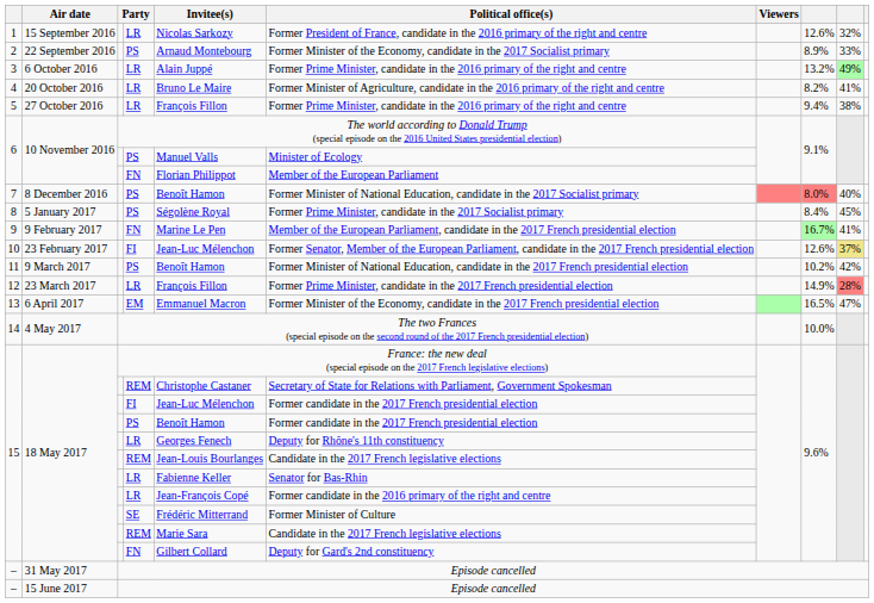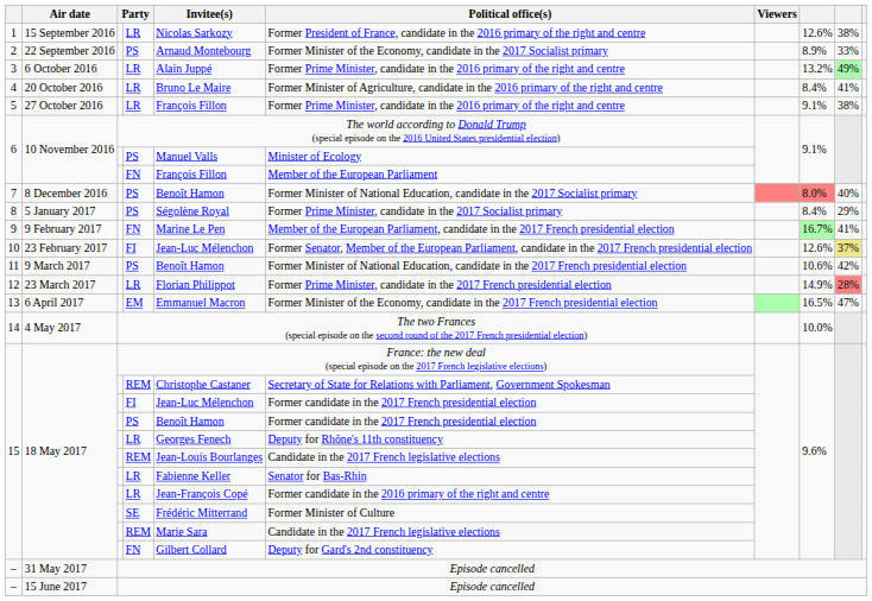15 September 2016 | column 9: 32% -> 38%
20 October 2016 | column 8: 8.2% -> 8.4%
27 October 2016 | column 8: 9.4% -> 9.1%
10 November 2016 / FN | Invitee(s): Florian Philippot -> François Fillon
5 January 2017 | column 9: 45% -> 29%
9 March 2017 | column 8: 10.2% -> 10.6%
23 March 2017 | Invitee(s): François Fillon -> Florian Philippot
